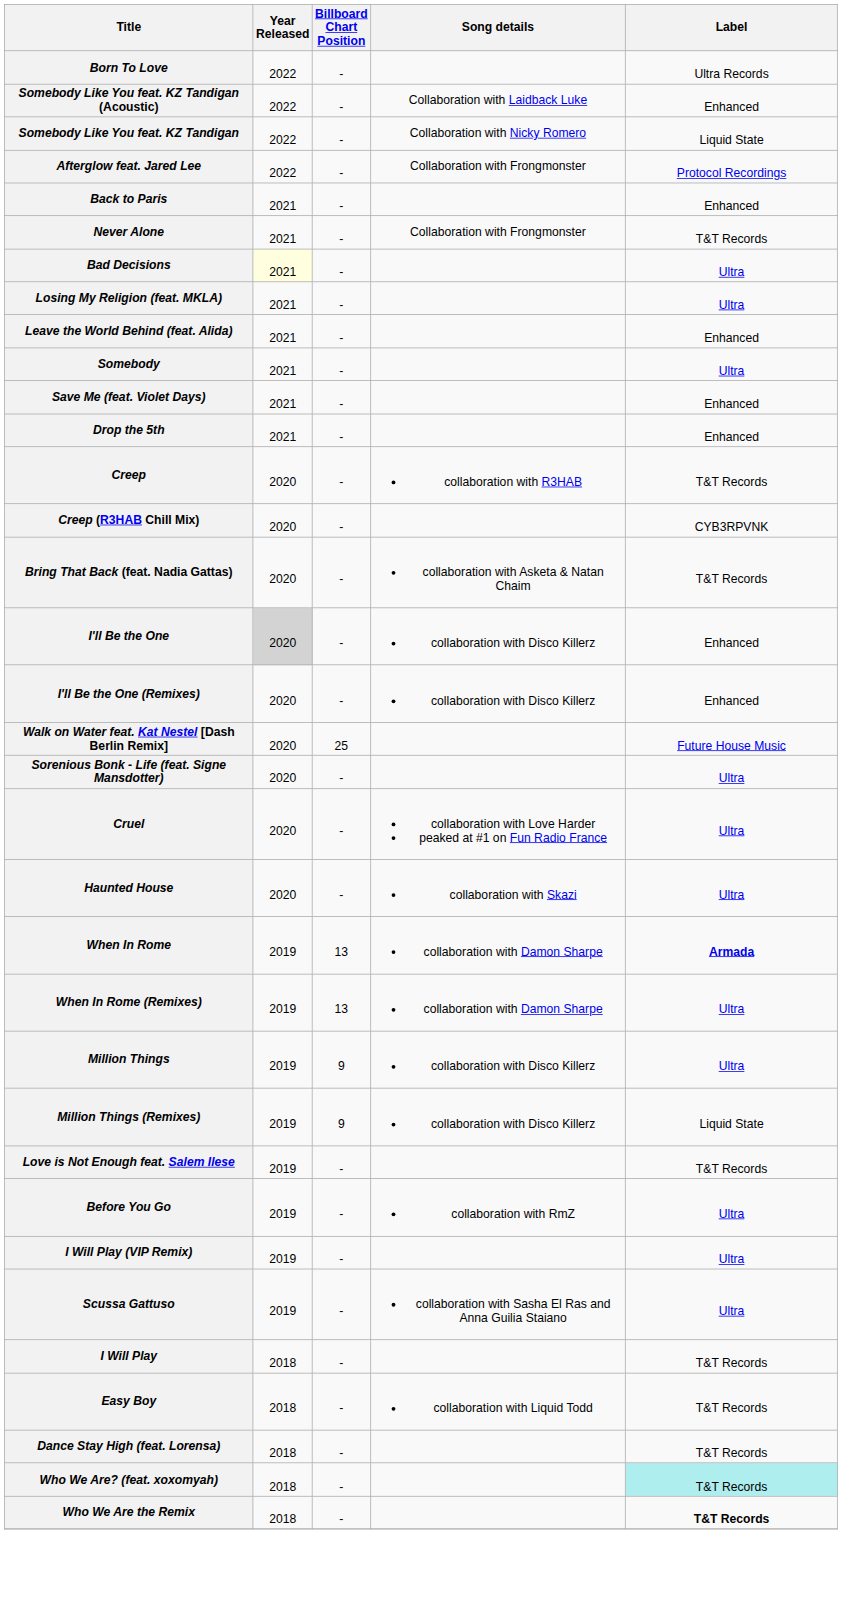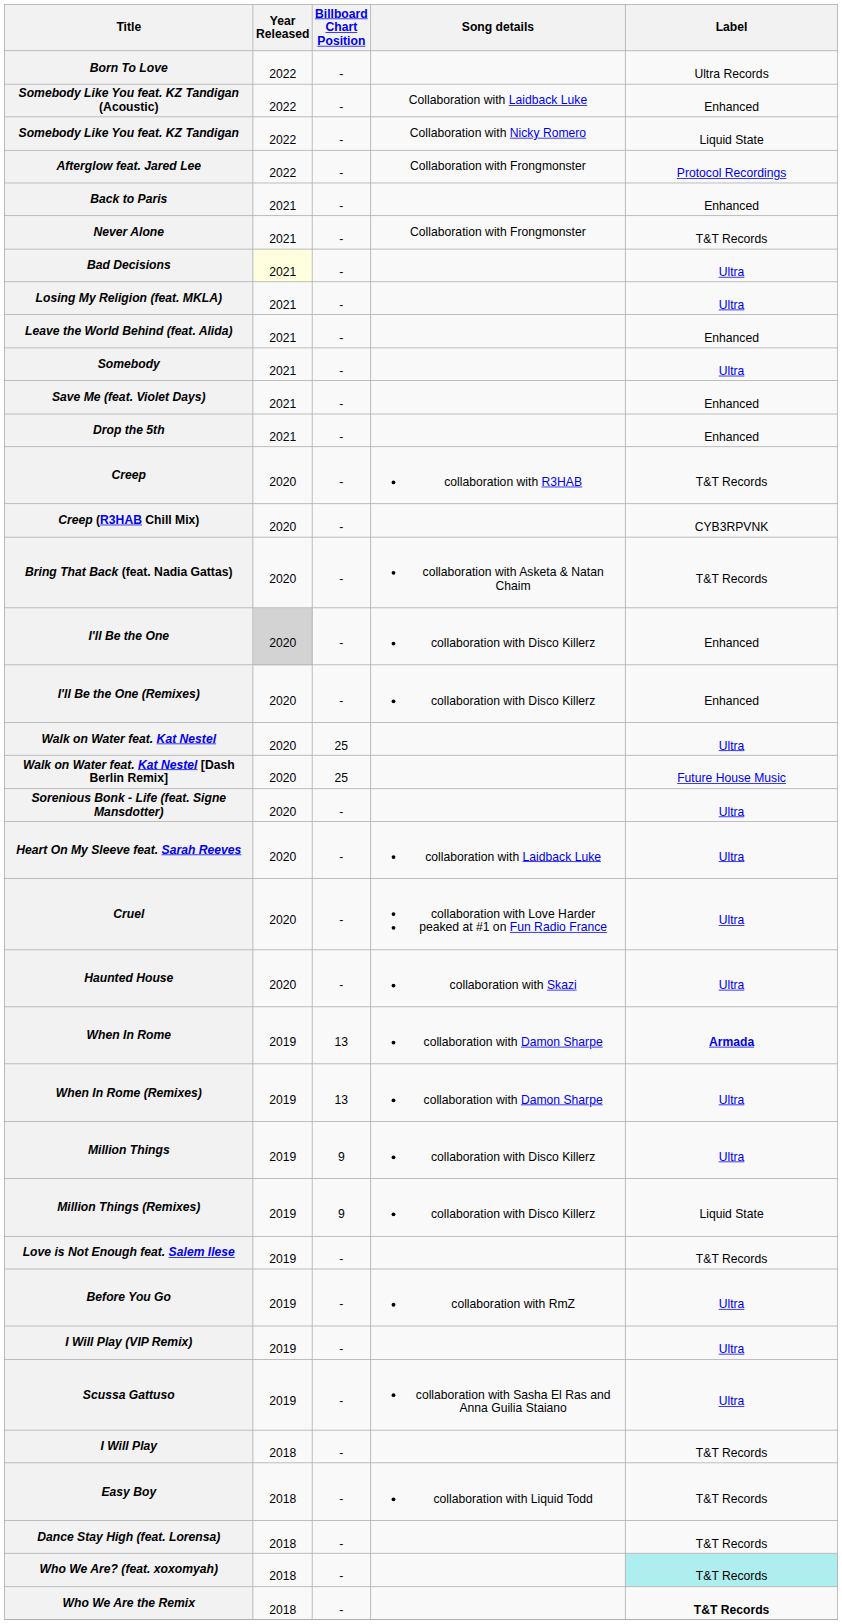+ row: Walk on Water feat. Kat Nestel | 2020 | 25 | Ultra
+ row: Heart On My Sleeve feat. Sarah Reeves | 2020 | - | collaboration with Laidback Luke | Ultra
